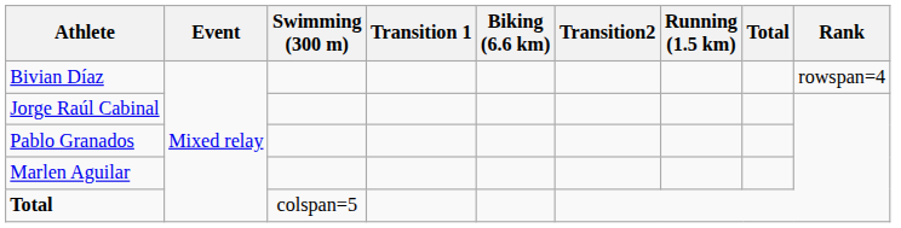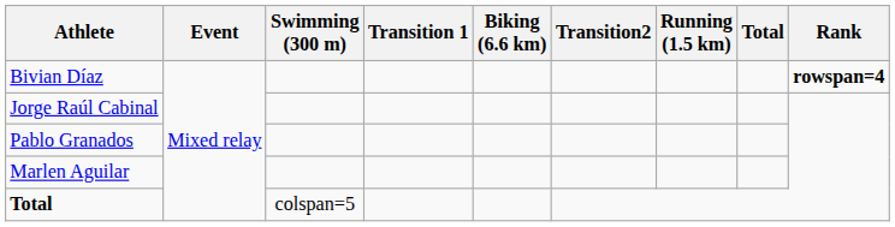Bivian Díaz | Rank: normal -> bold
